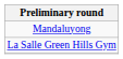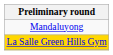row 3 | column 1: no background -> gold background
